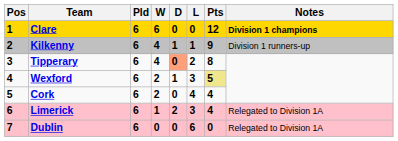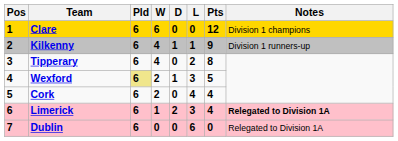Clare | Notes: bold -> normal
Tipperary | D: lightsalmon background -> no background
Wexford | Pld: no background -> khaki background
Wexford | Pts: khaki background -> no background
Limerick | Notes: normal -> bold
